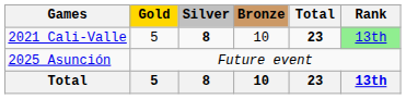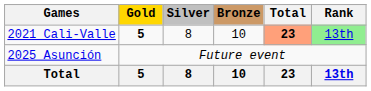2021 Cali-Valle | Gold: normal -> bold
2021 Cali-Valle | Silver: bold -> normal
2021 Cali-Valle | Total: no background -> lightsalmon background
